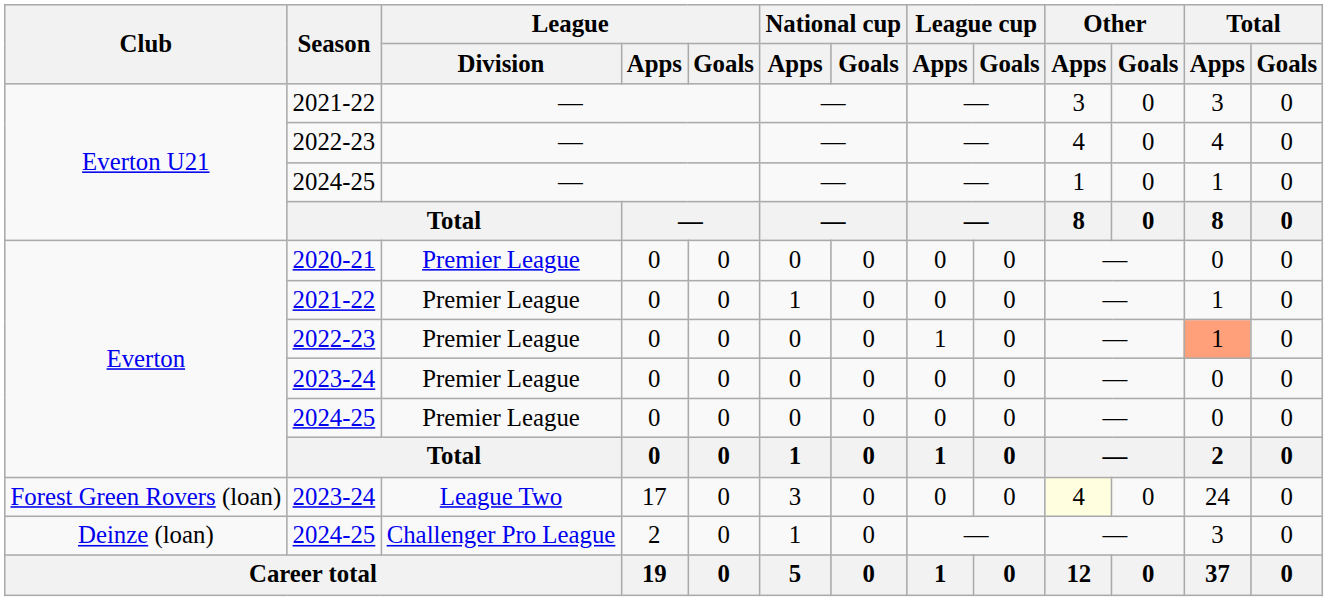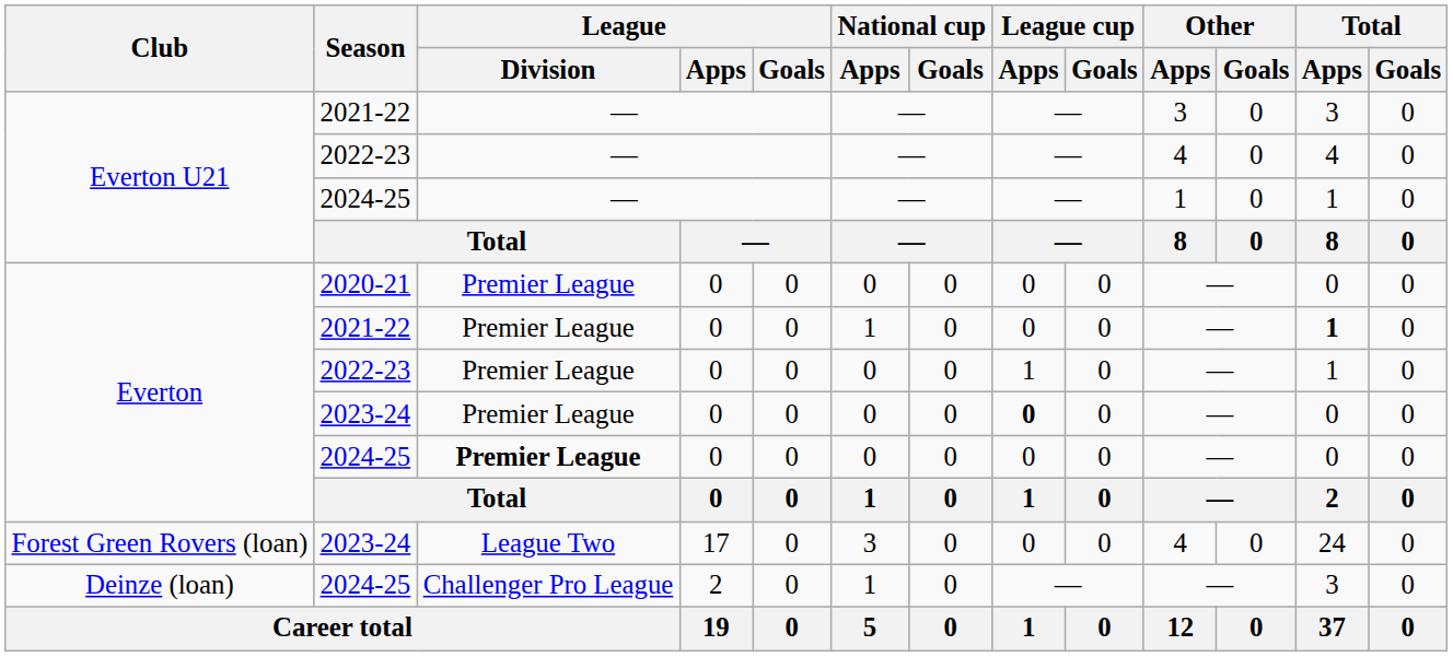Everton / 2021-22 | Total / Apps: normal -> bold
Everton / 2022-23 | Total / Apps: lightsalmon background -> no background
Everton / 2023-24 | League cup / Apps: normal -> bold
Everton / 2024-25 | League / Division: normal -> bold
Forest Green Rovers (loan) / 2023-24 | Other / Apps: lightyellow background -> no background
